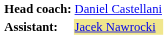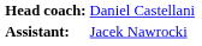Assistant: | column 2: khaki background -> no background
